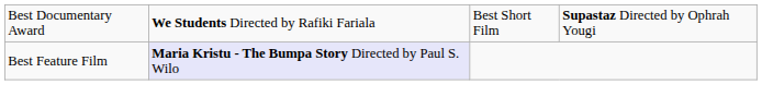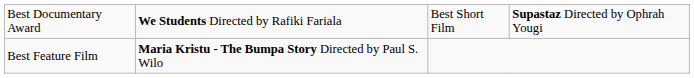Best Feature Film | column 2: lavender background -> no background
